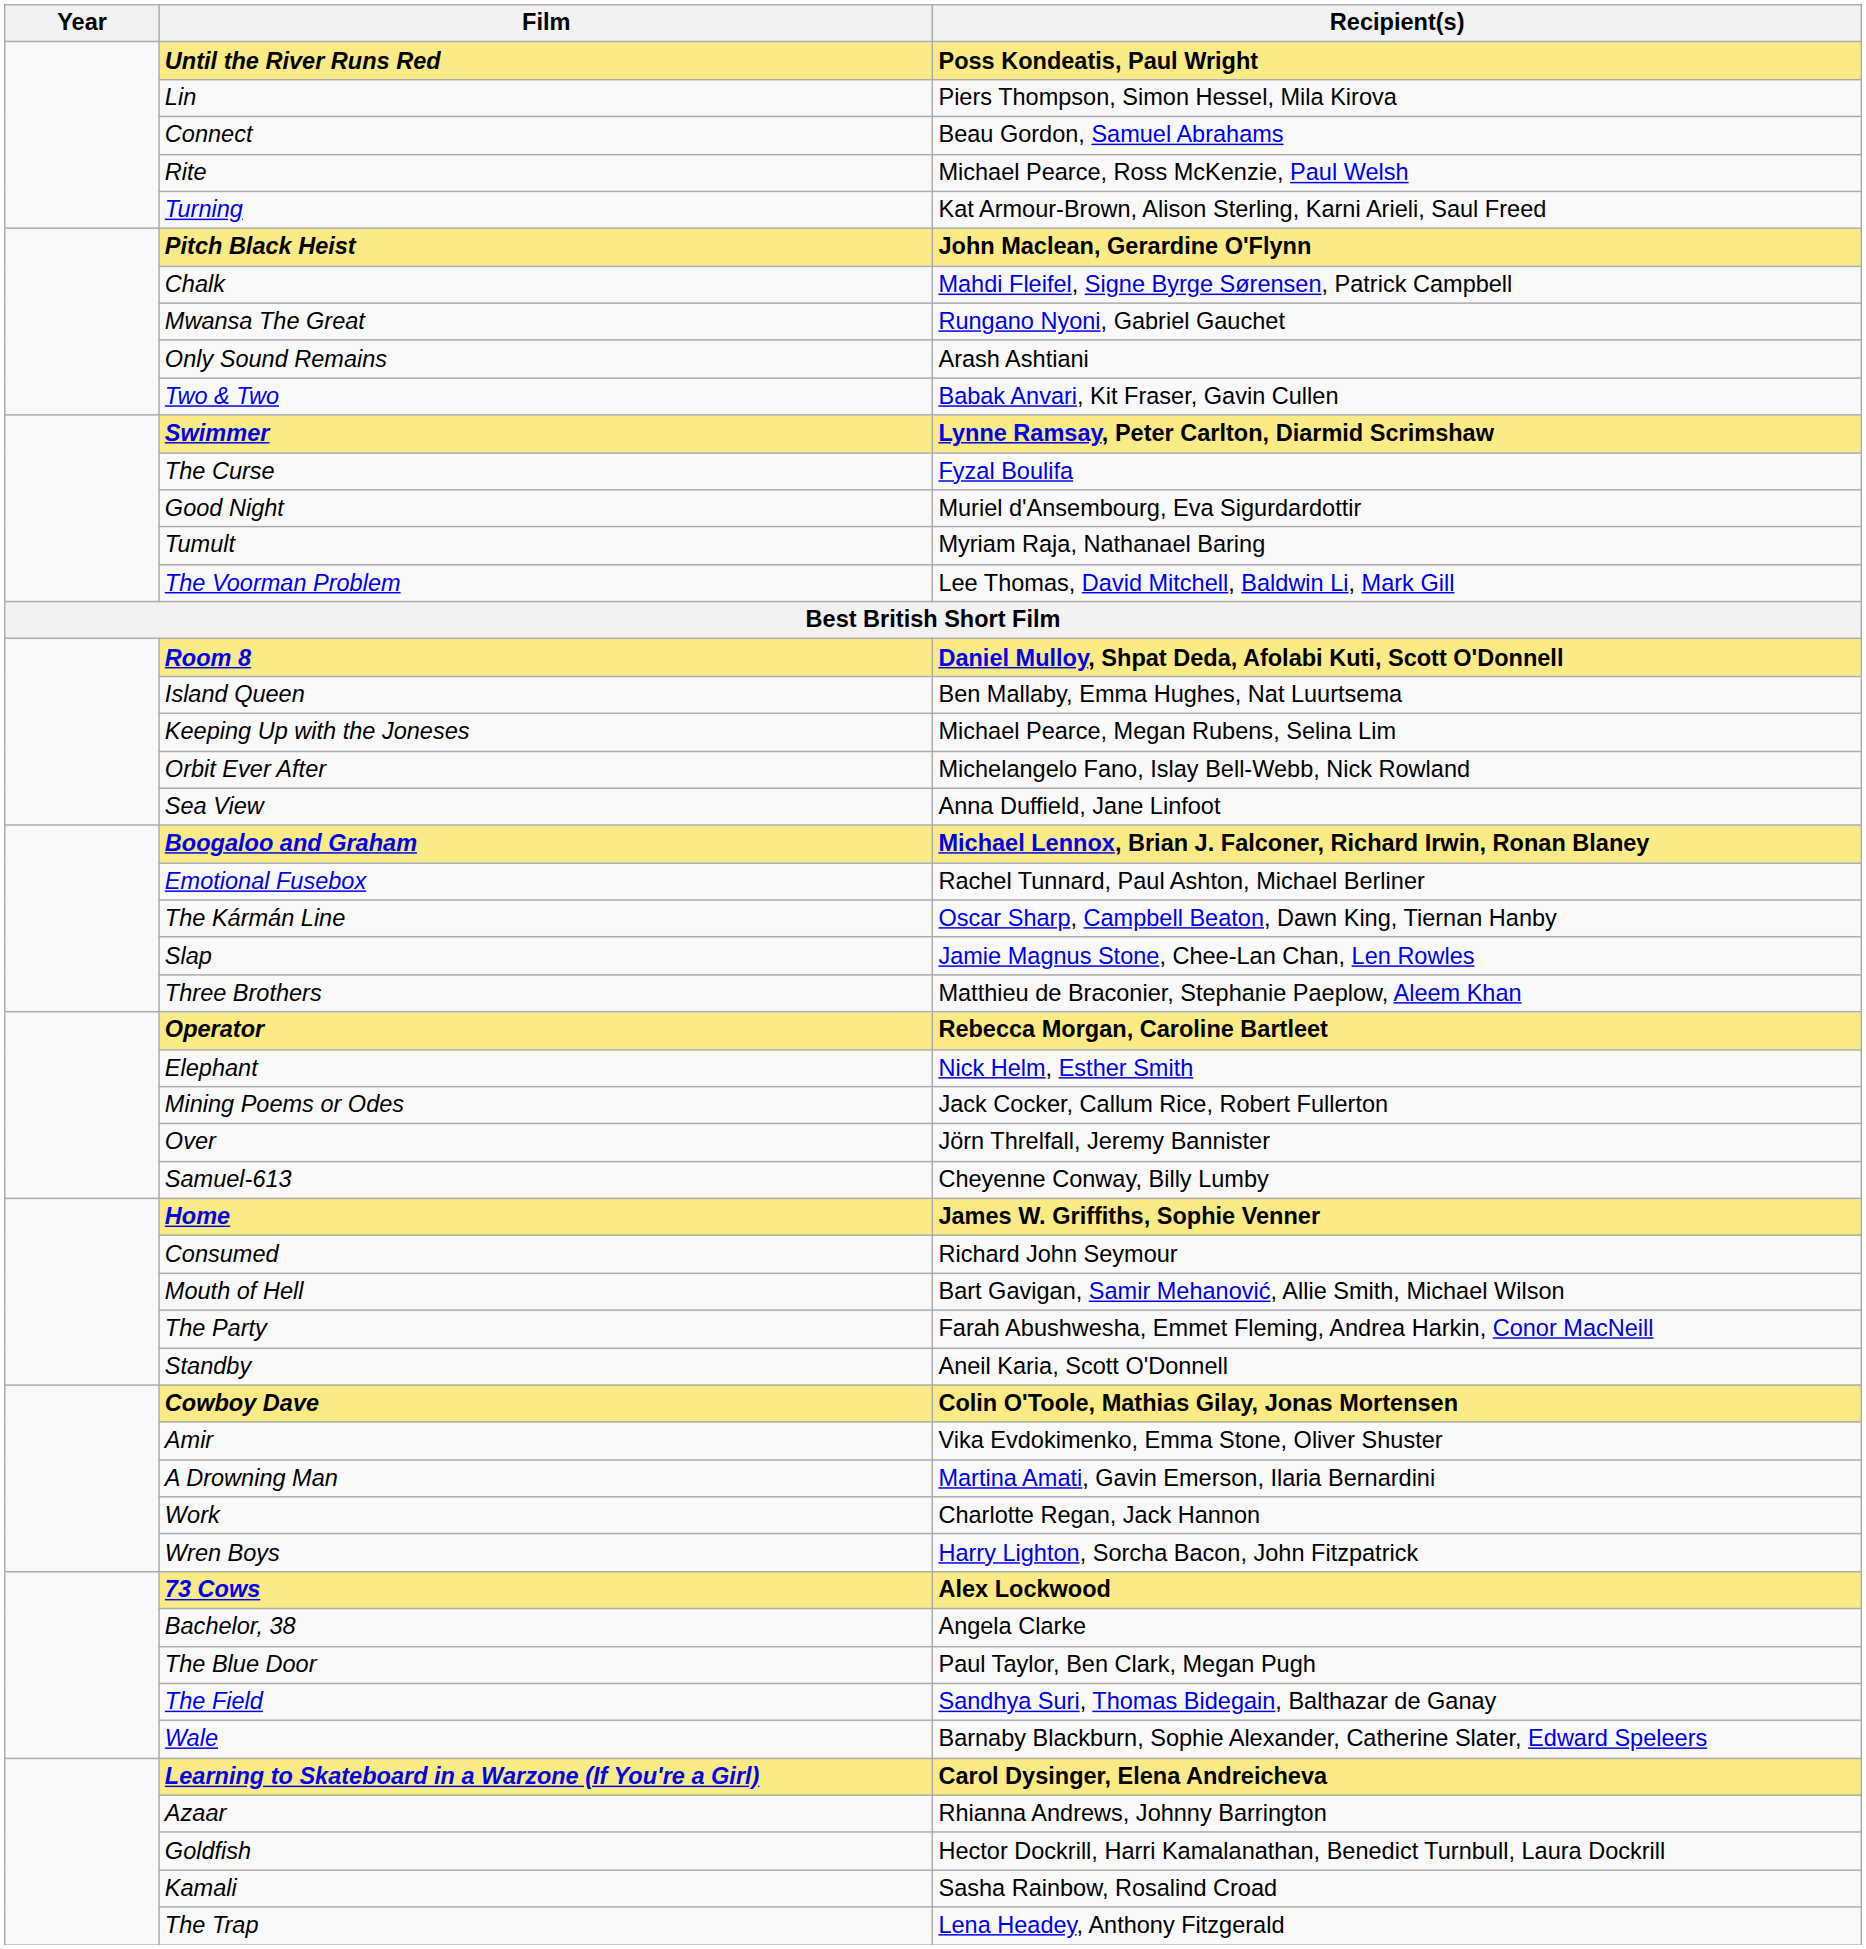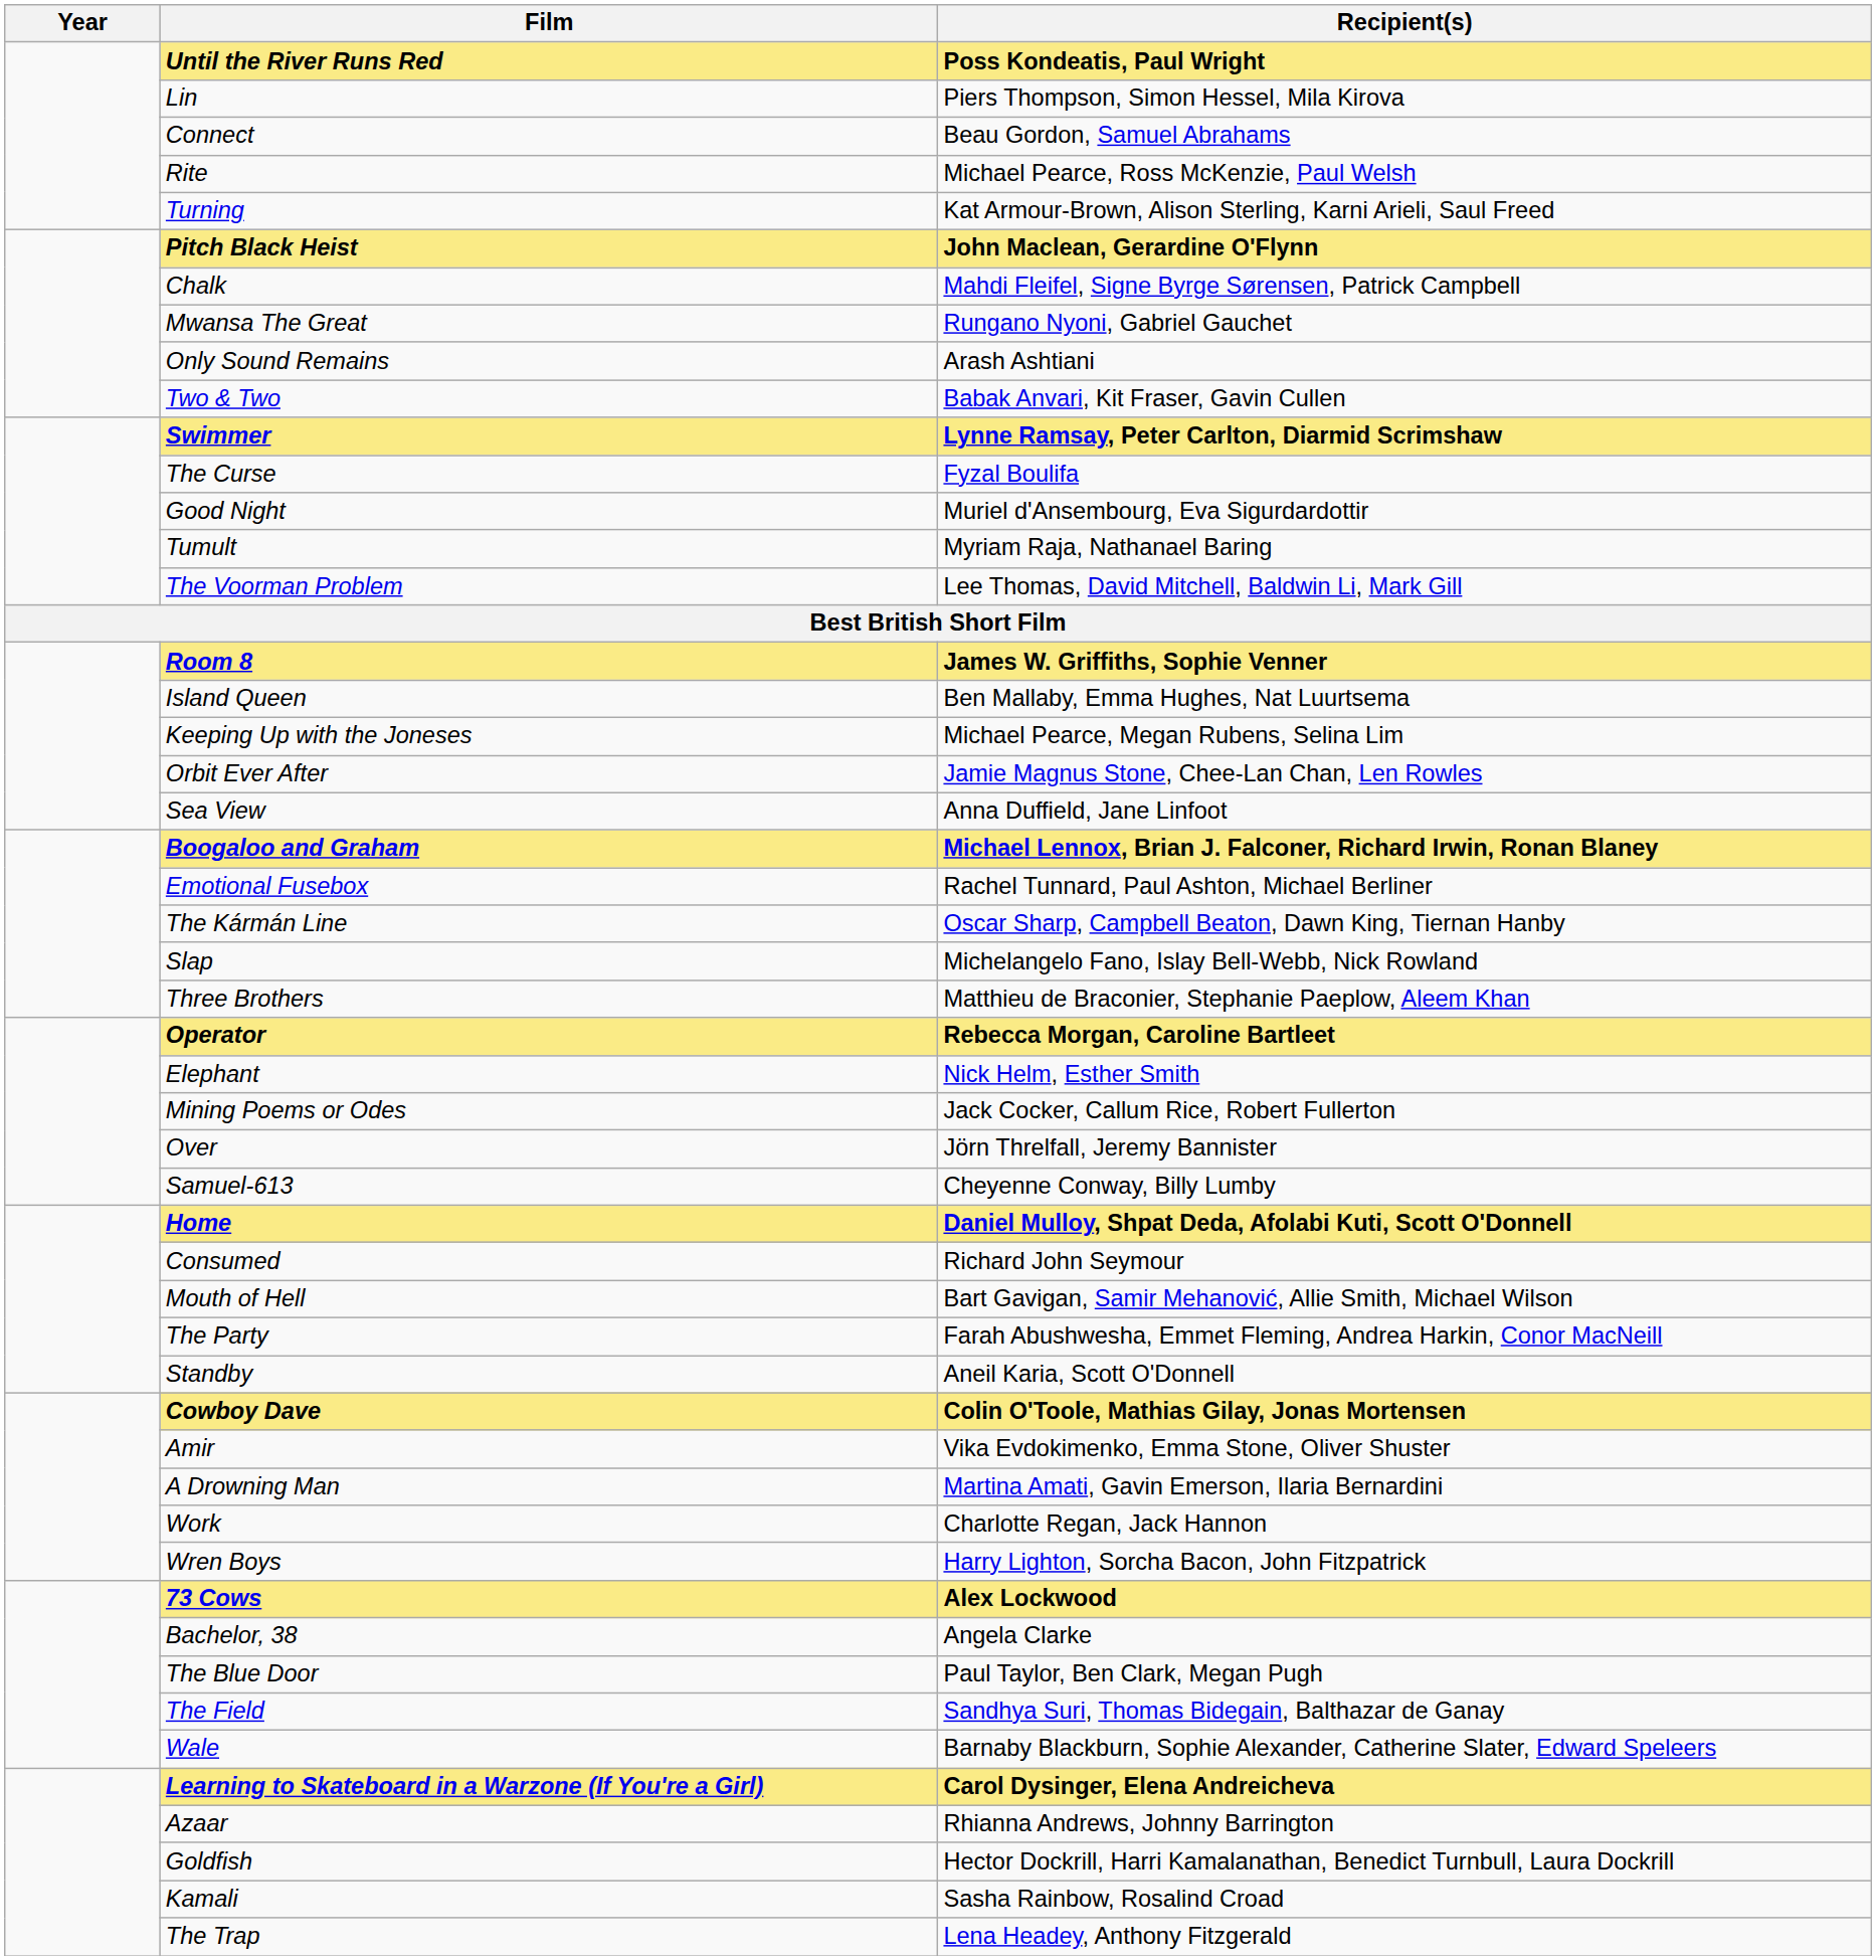Room 8 | Recipient(s): Daniel Mulloy, Shpat Deda, Afolabi Kuti, Scott O'Donnell -> James W. Griffiths, Sophie Venner
Orbit Ever After | Recipient(s): Michelangelo Fano, Islay Bell-Webb, Nick Rowland -> Jamie Magnus Stone, Chee-Lan Chan, Len Rowles
Slap | Recipient(s): Jamie Magnus Stone, Chee-Lan Chan, Len Rowles -> Michelangelo Fano, Islay Bell-Webb, Nick Rowland
Home | Recipient(s): James W. Griffiths, Sophie Venner -> Daniel Mulloy, Shpat Deda, Afolabi Kuti, Scott O'Donnell
